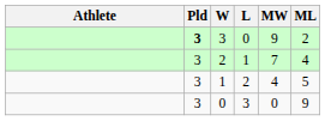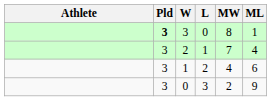row 2 | MW: 9 -> 8
row 2 | ML: 2 -> 1
row 4 | ML: 5 -> 6
row 5 | MW: 0 -> 2
